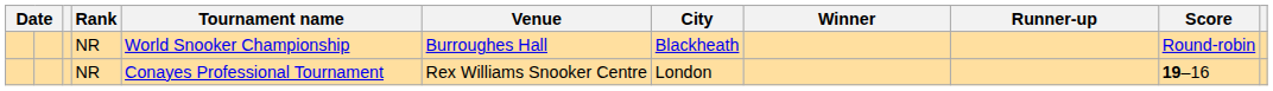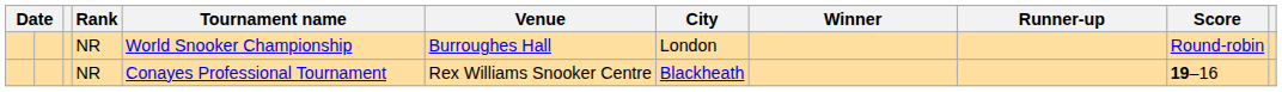row 2 | City: Blackheath -> London
row 3 | City: London -> Blackheath
